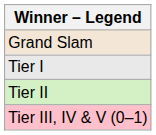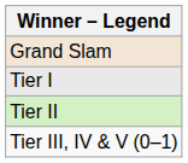row 5 | column 1: pink background -> no background
